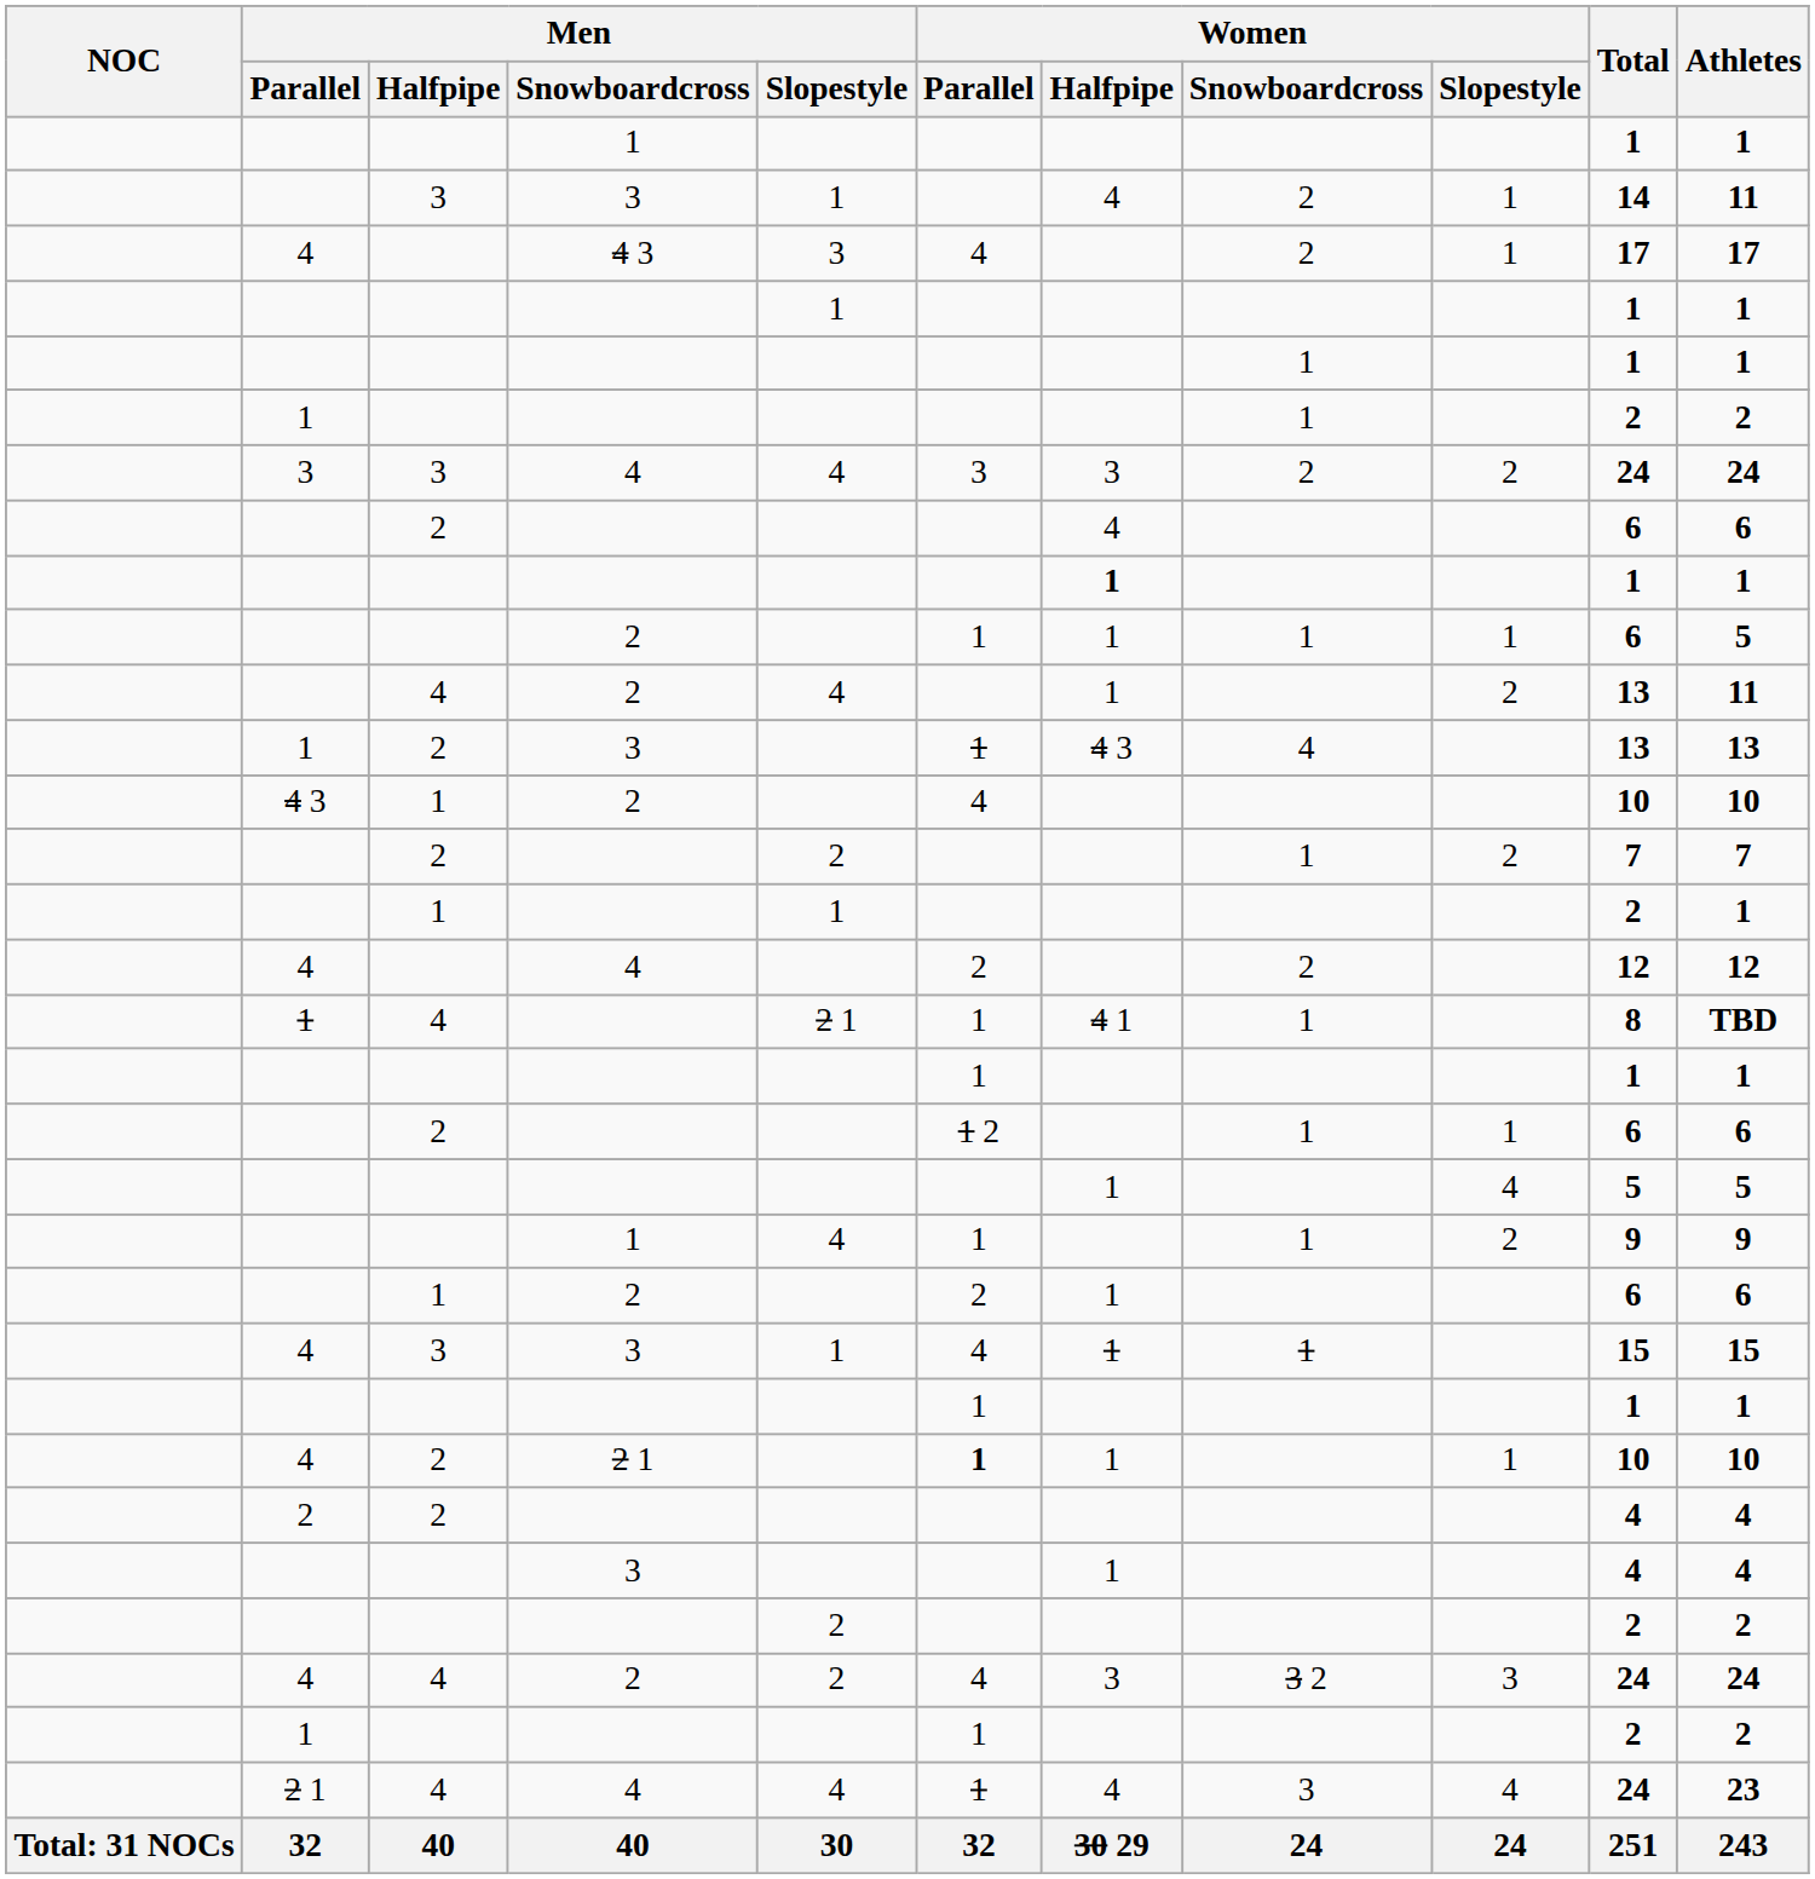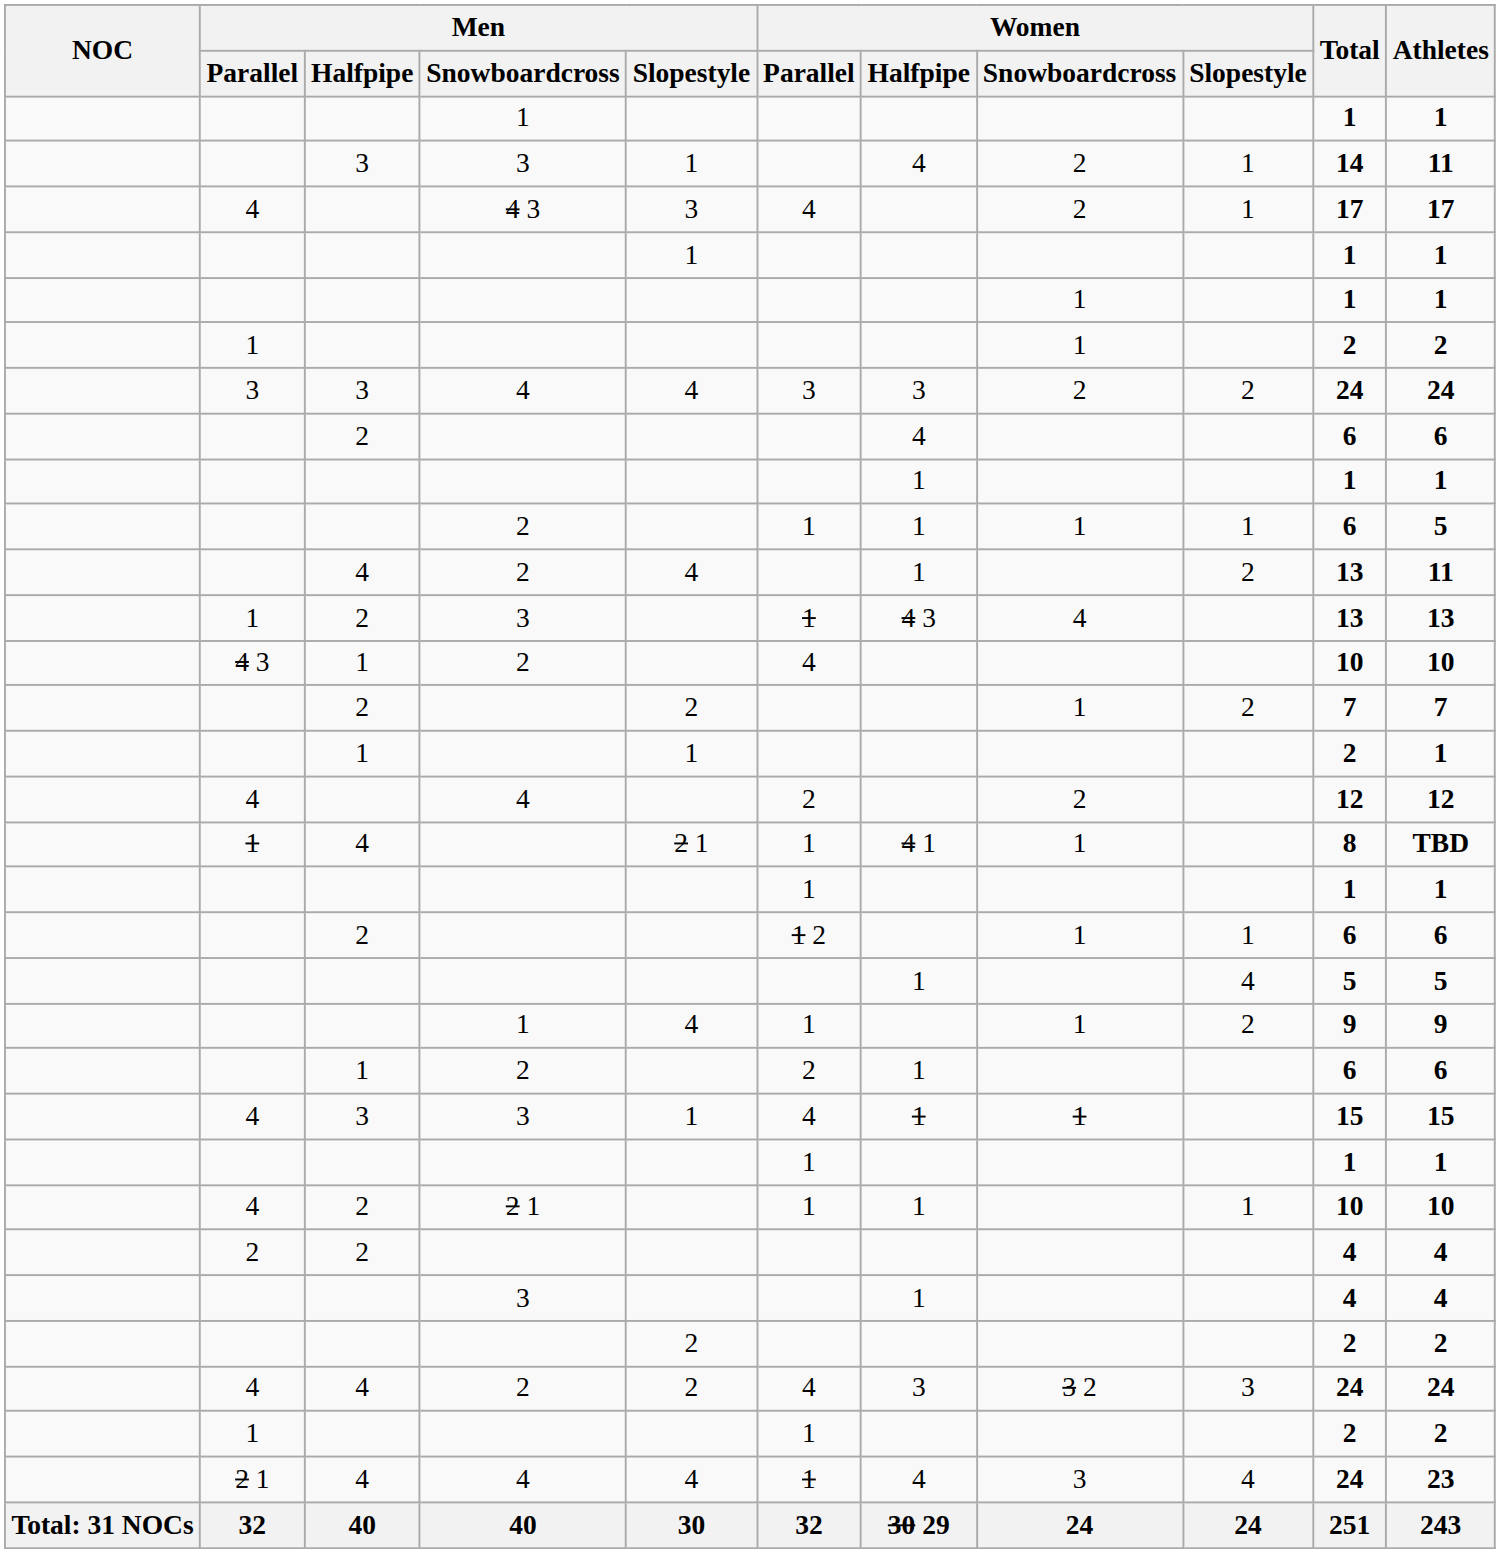row 11 | Women / Halfpipe: bold -> normal
row 27 | Women / Parallel: bold -> normal
